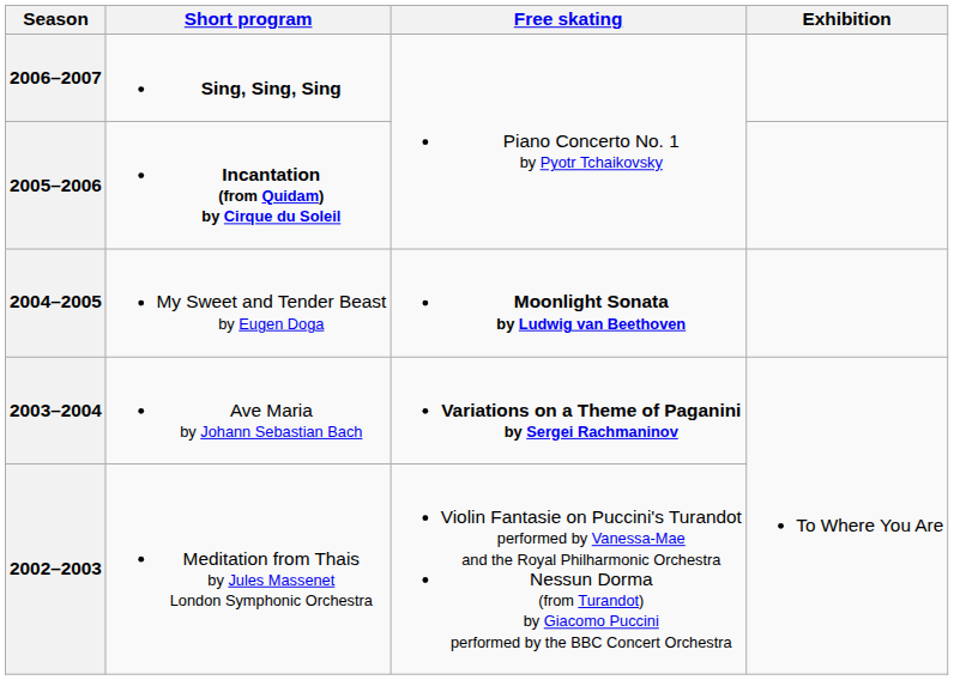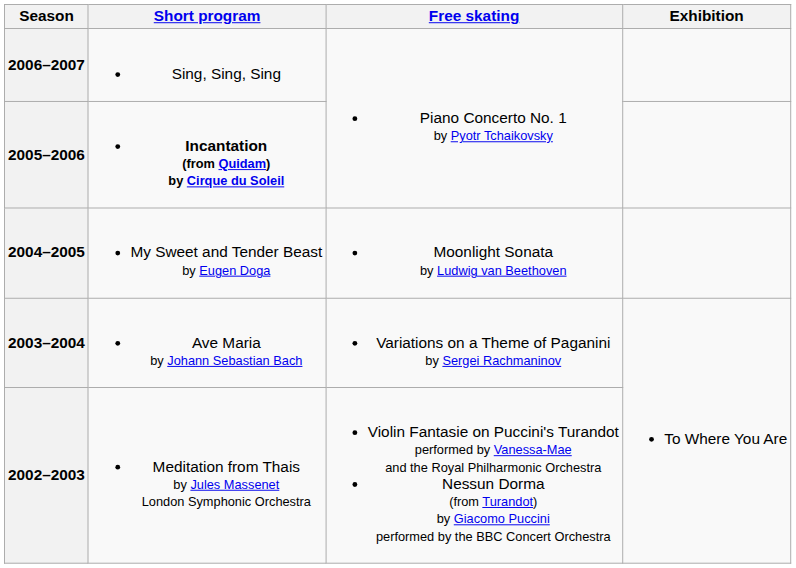2006–2007 | Short program: bold -> normal
2004–2005 | Free skating: bold -> normal
2003–2004 | Free skating: bold -> normal
